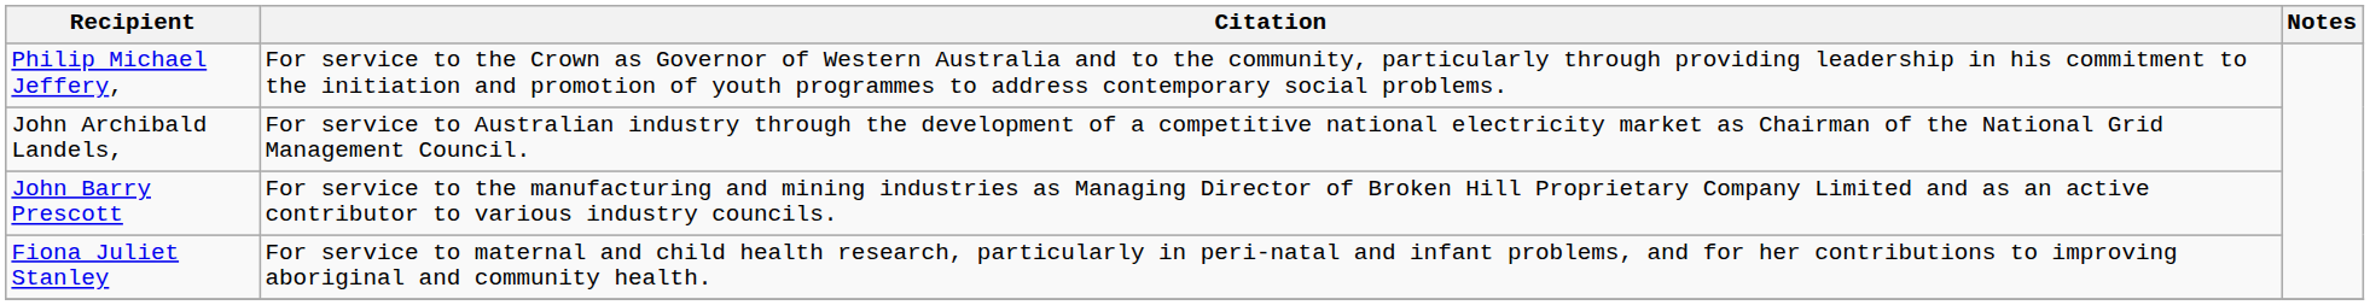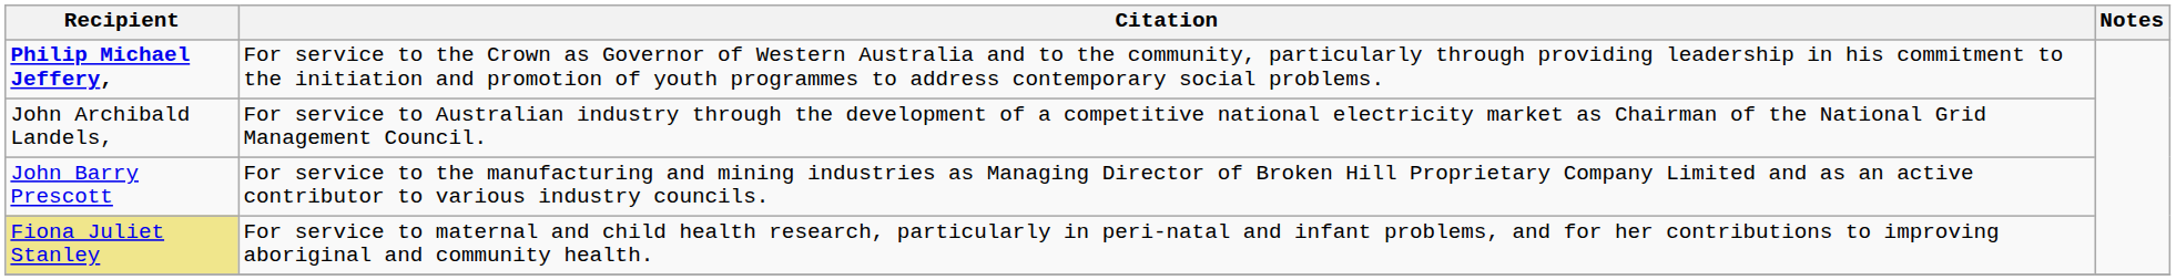Philip Michael Jeffery, | Recipient: normal -> bold
Fiona Juliet Stanley | Recipient: no background -> khaki background
